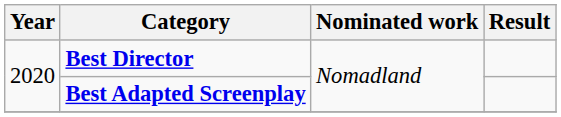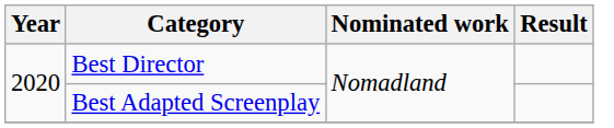Best Director | Category: bold -> normal
Best Adapted Screenplay | Category: bold -> normal
